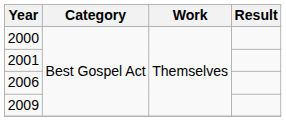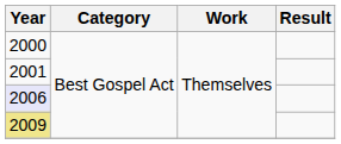2006 | Year: no background -> lavender background
2009 | Year: no background -> khaki background
